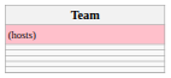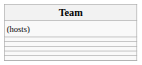row 2 | column 1: pink background -> no background
